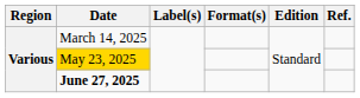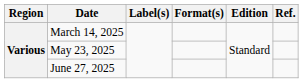May 23, 2025 | Date: gold background -> no background
June 27, 2025 | Date: bold -> normal
